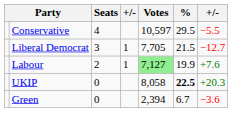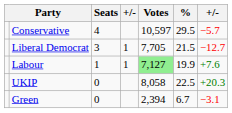Conservative | column 7: −5.5 -> −5.7
Labour | Seats: 2 -> 1
UKIP | %: bold -> normal
Green | column 7: −3.6 -> −3.1
